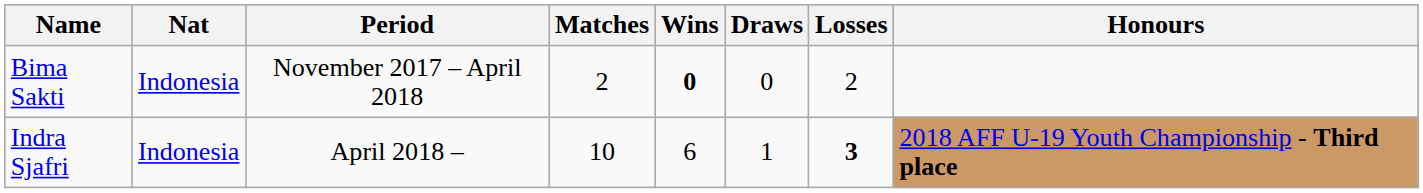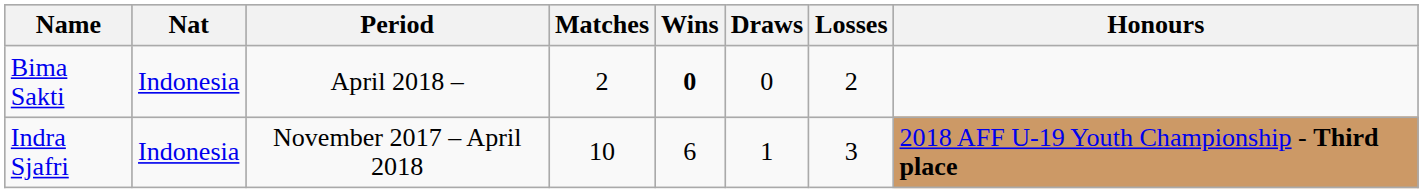Bima Sakti | Period: November 2017 – April 2018 -> April 2018 –
Indra Sjafri | Period: April 2018 – -> November 2017 – April 2018
Indra Sjafri | Losses: bold -> normal
